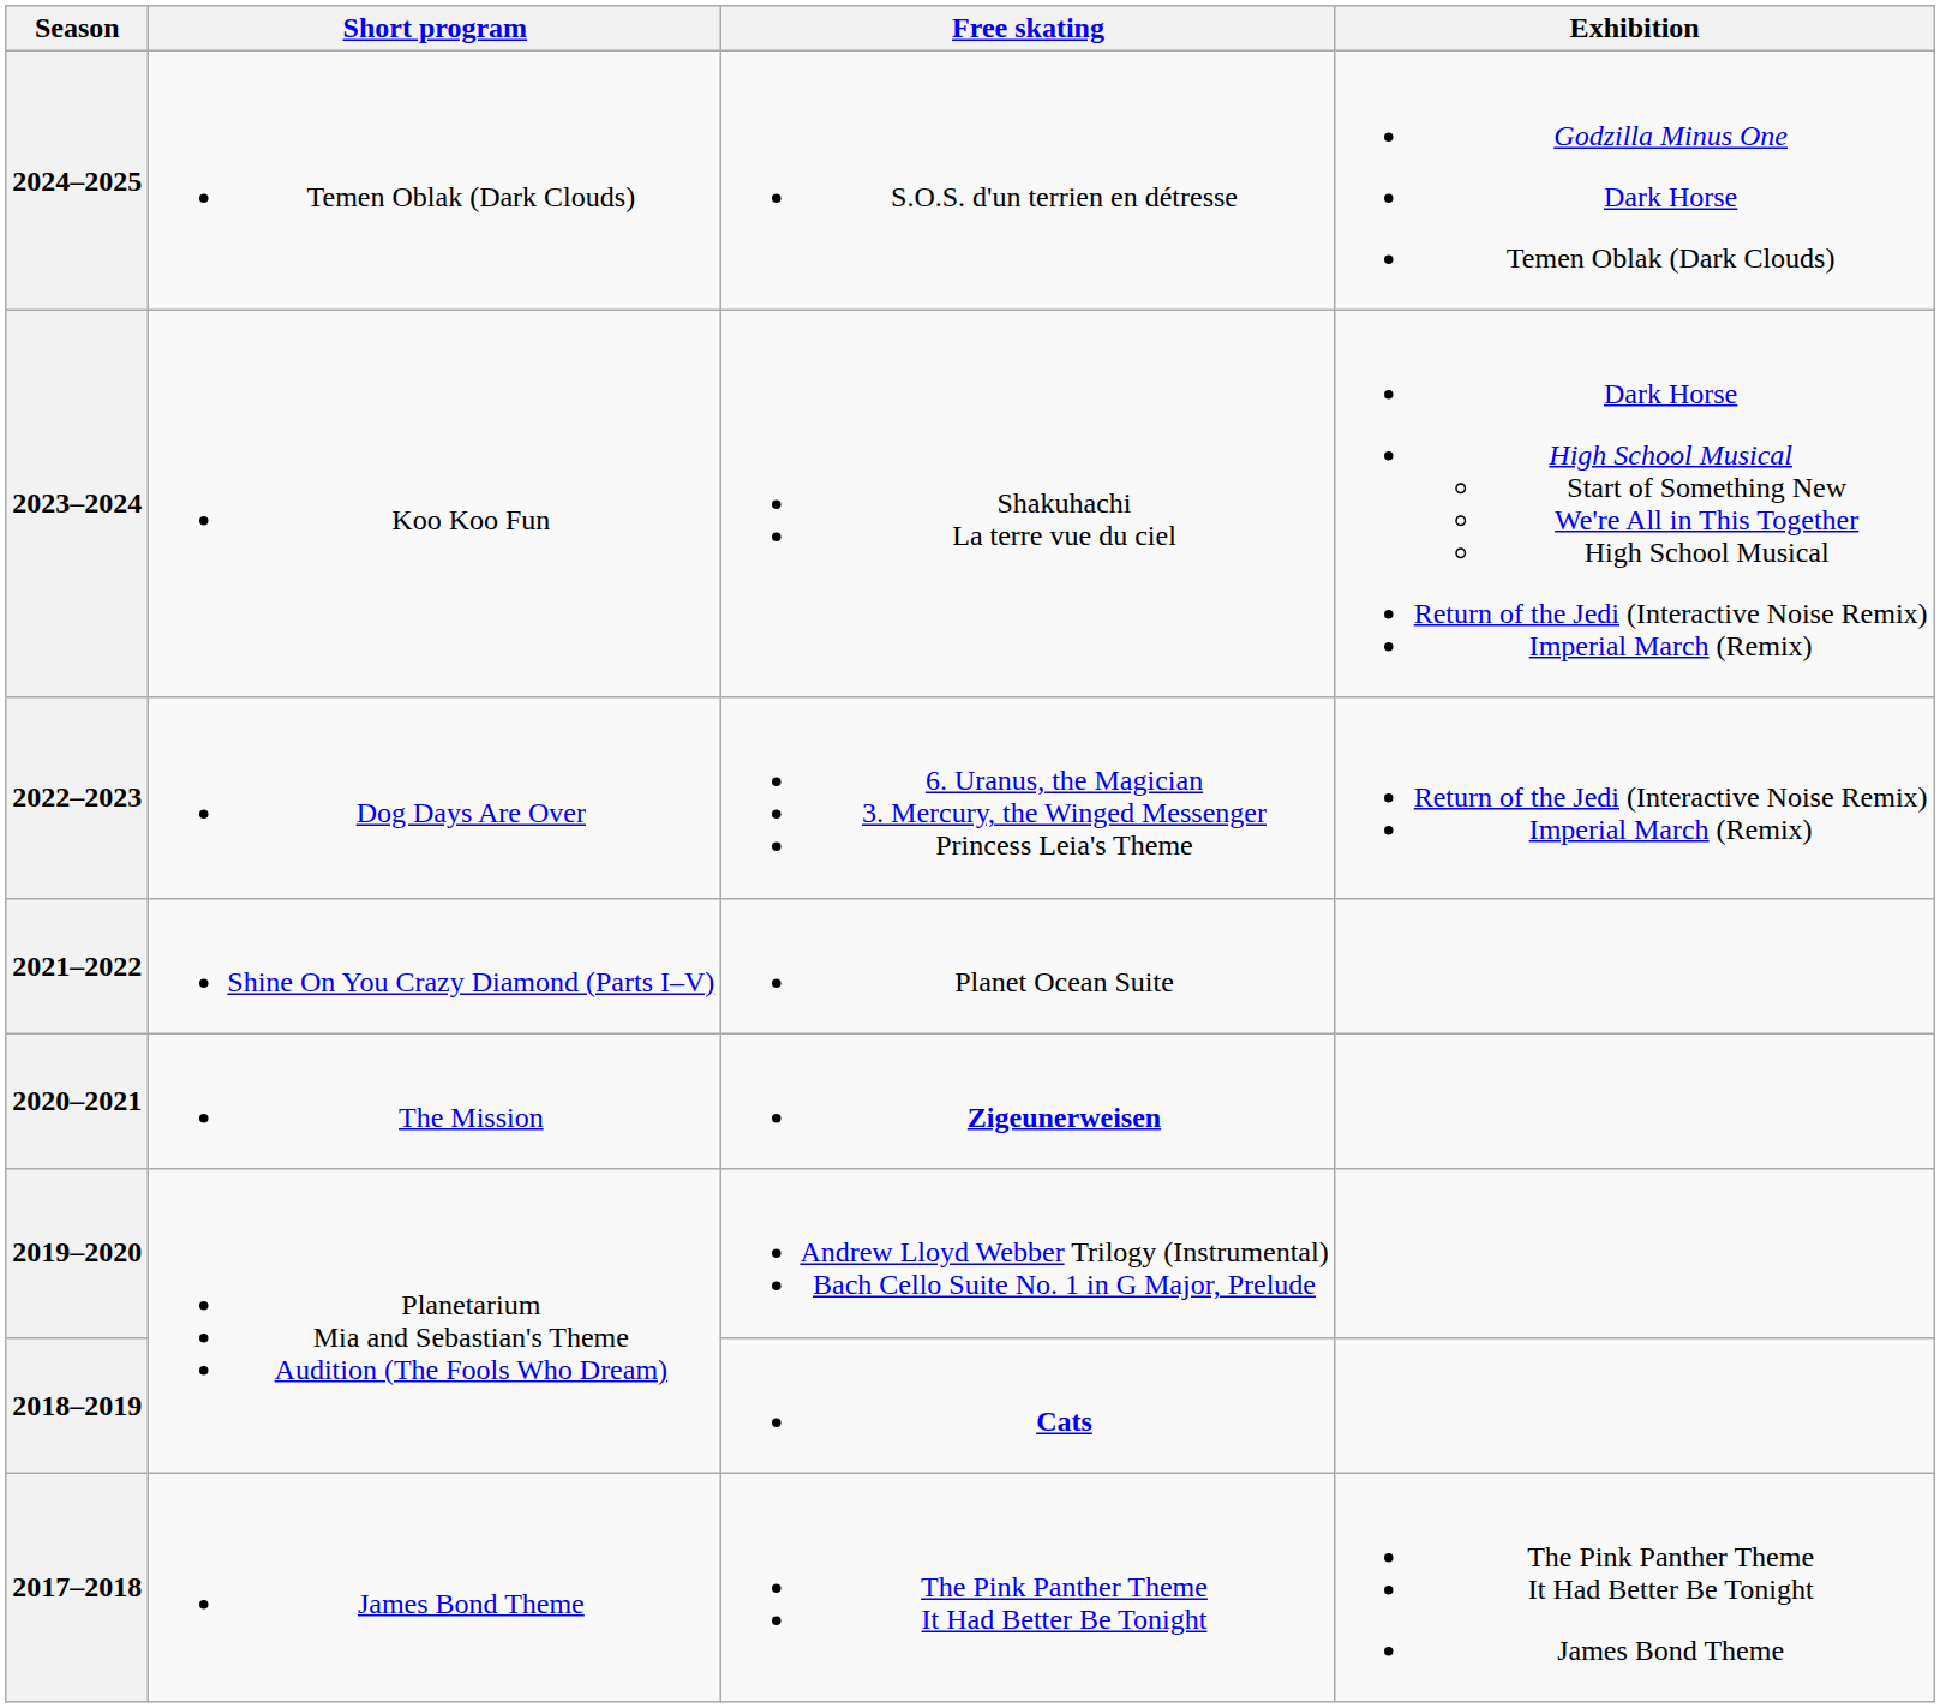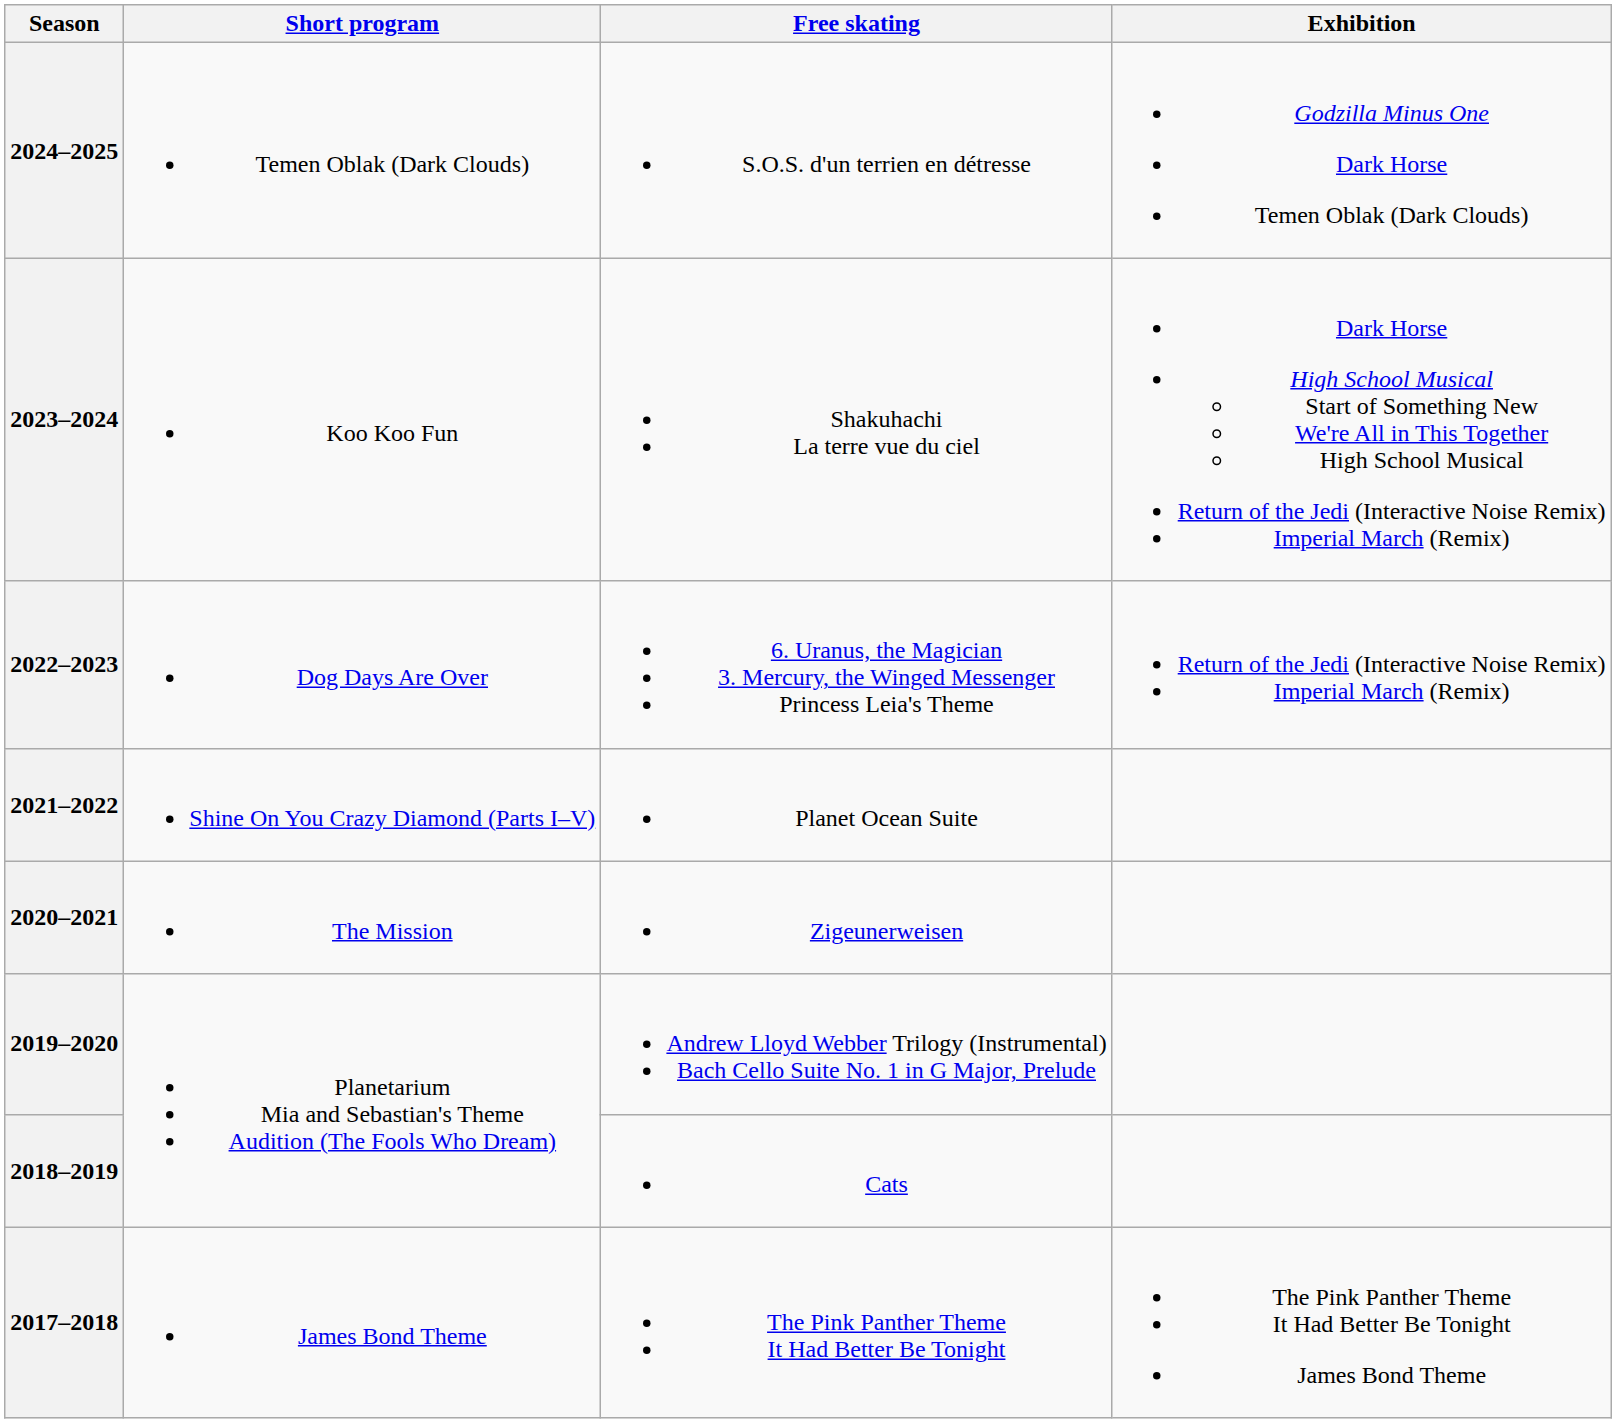2020–2021 | Free skating: bold -> normal
2018–2019 | Free skating: bold -> normal
